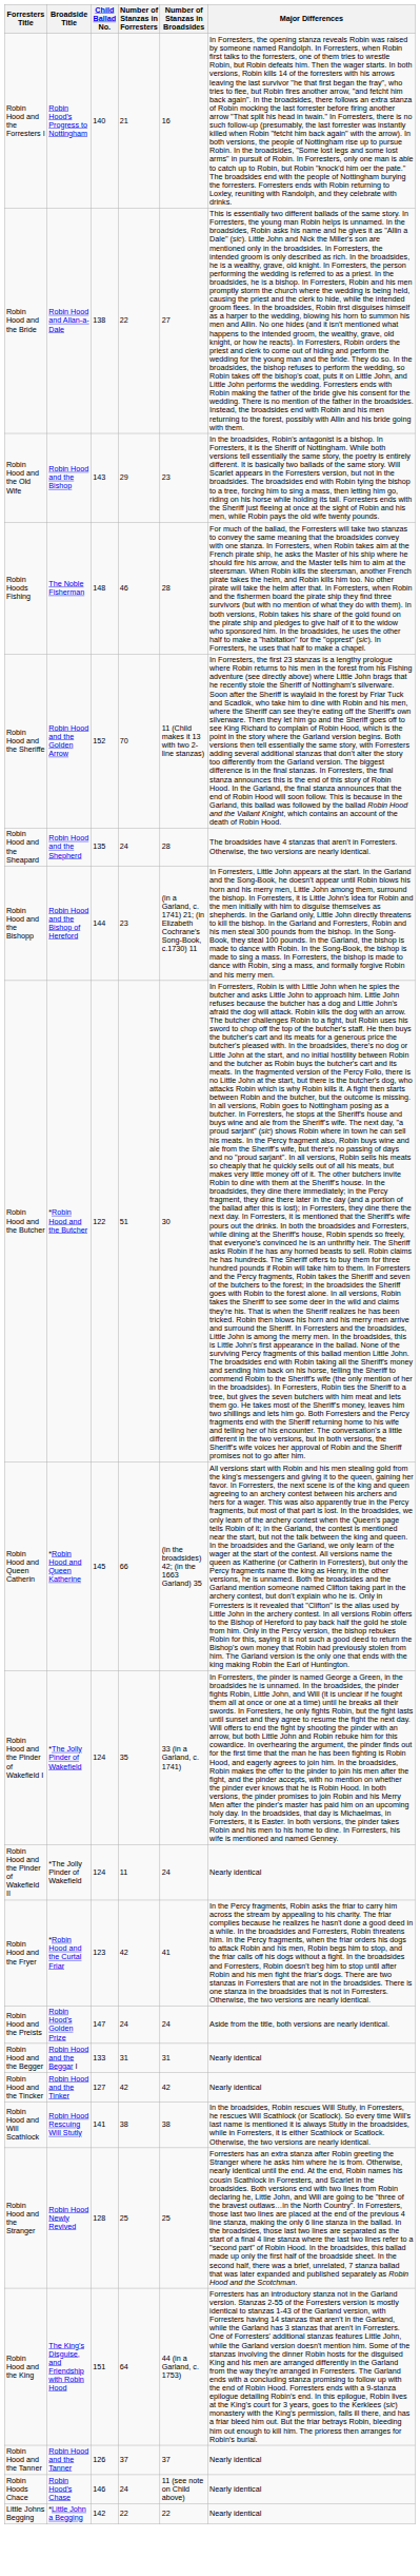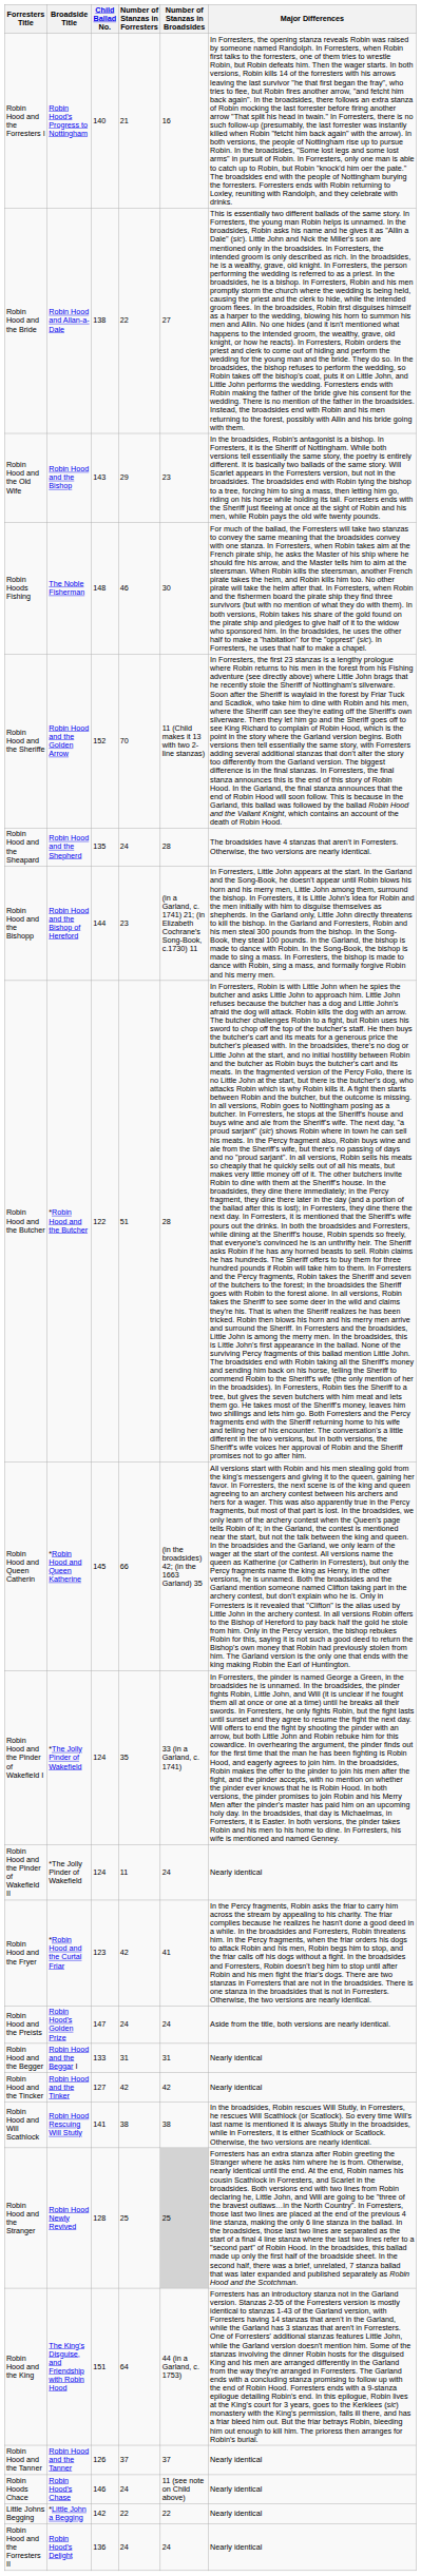Robin Hoods Fishing | Number of Stanzas in Broadsides: 28 -> 30
Robin Hood and the Butcher | Number of Stanzas in Broadsides: 30 -> 28
Robin Hood and the Stranger | Number of Stanzas in Broadsides: no background -> lightgrey background
+ row: Robin Hood and the Forresters II | Robin Hood's Delight | 136 | 24 | 24 | Nearly identical
